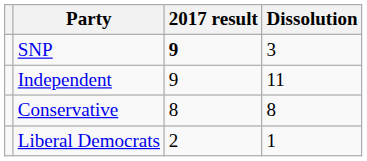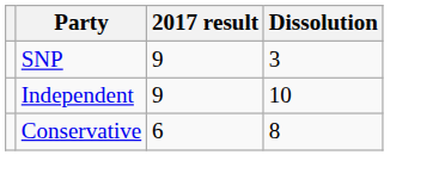SNP | 2017 result: bold -> normal
Independent | Dissolution: 11 -> 10
Conservative | 2017 result: 8 -> 6
- row: Liberal Democrats | 2 | 1
